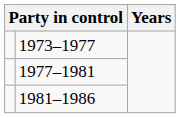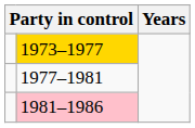1973–1977 | column 2: no background -> gold background
1981–1986 | column 2: no background -> pink background
